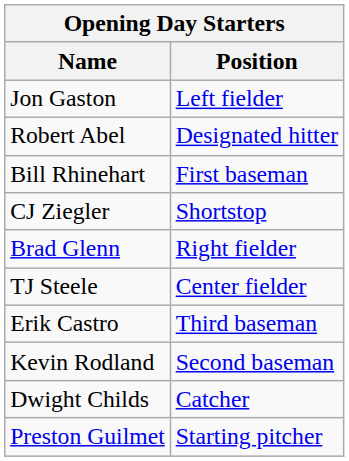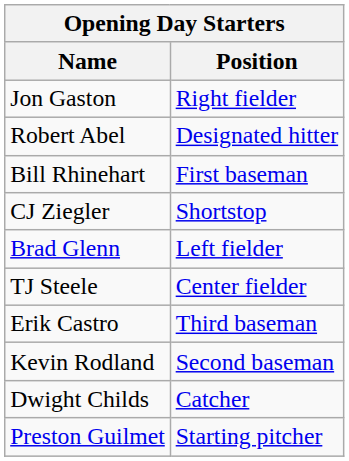Jon Gaston | Position: Left fielder -> Right fielder
Brad Glenn | Position: Right fielder -> Left fielder
